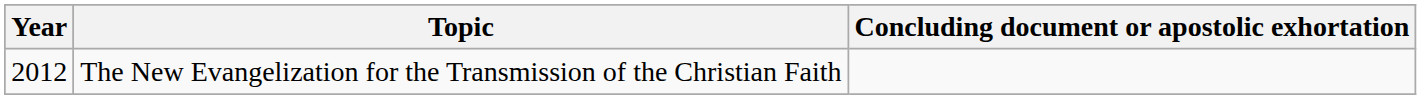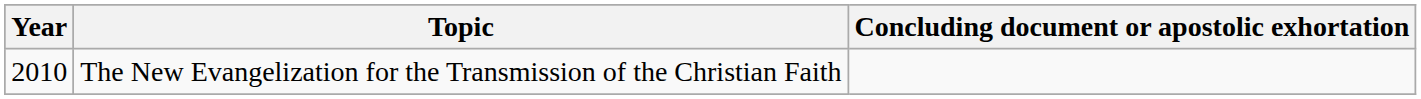row 2 | Year: 2012 -> 2010
